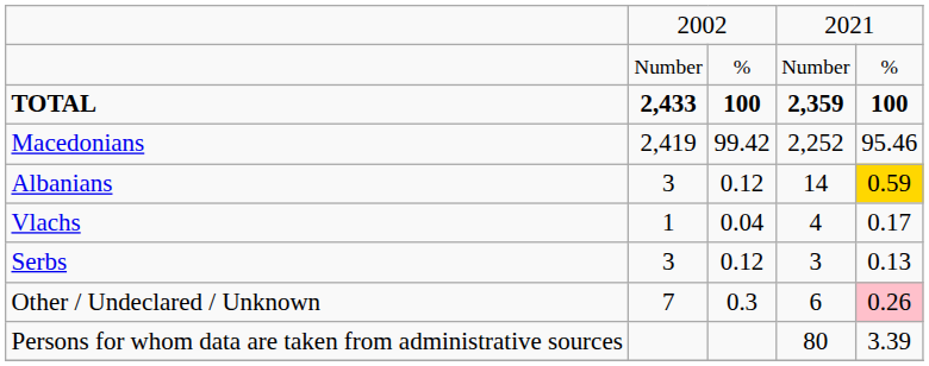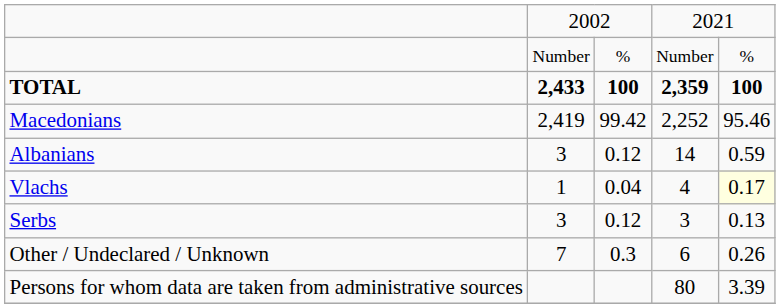Albanians | column 5: gold background -> no background
Vlachs | column 5: no background -> lightyellow background
Other / Undeclared / Unknown | column 5: pink background -> no background
